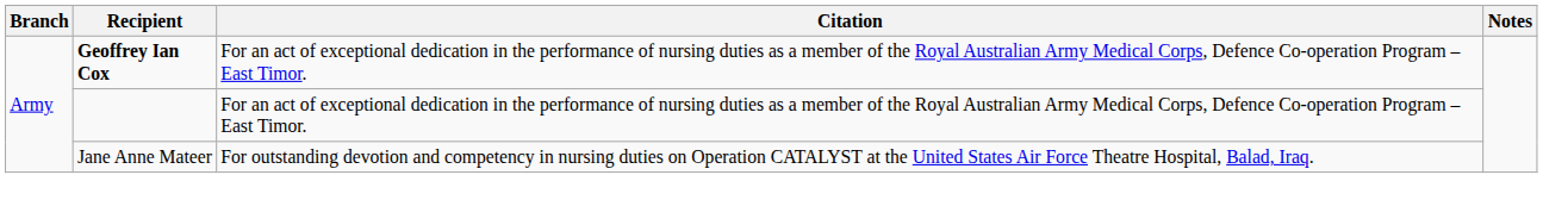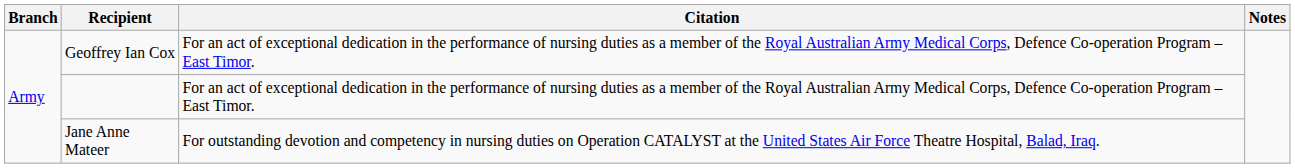Geoffrey Ian Cox | Recipient: bold -> normal
